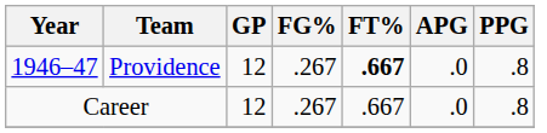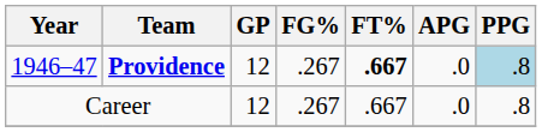1946–47 | Team: normal -> bold
1946–47 | PPG: no background -> lightblue background
